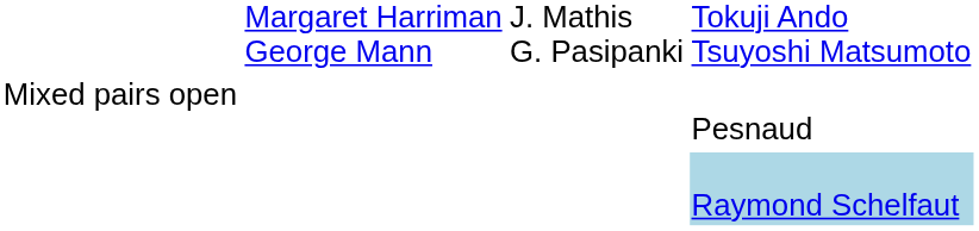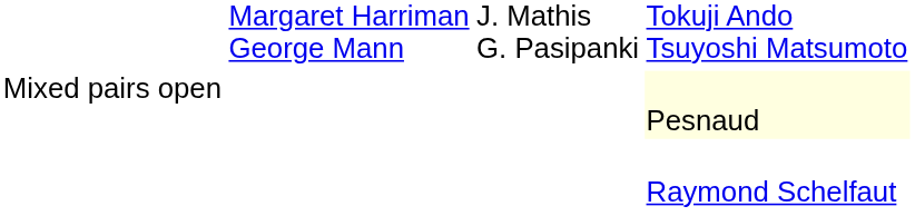Pesnaud | column 4: no background -> lightyellow background
Raymond Schelfaut | column 4: lightblue background -> no background
